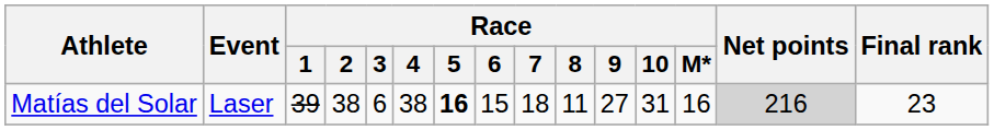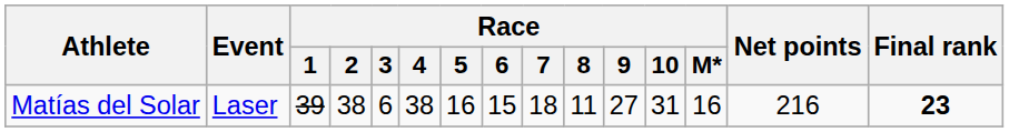Matías del Solar | Race / 5: bold -> normal
Matías del Solar | Net points: lightgrey background -> no background
Matías del Solar | Final rank: normal -> bold
